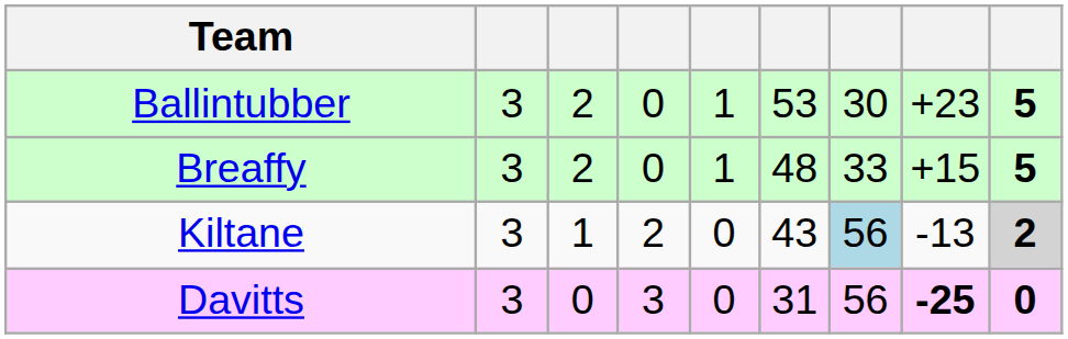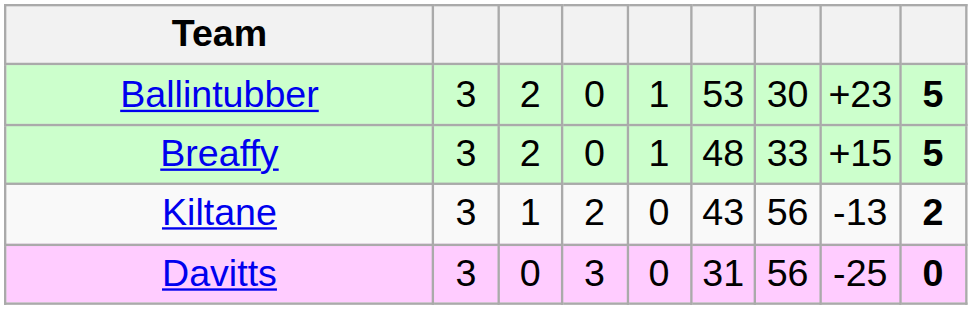Kiltane | column 7: lightblue background -> no background
Kiltane | column 9: lightgrey background -> no background
Davitts | column 8: bold -> normal
